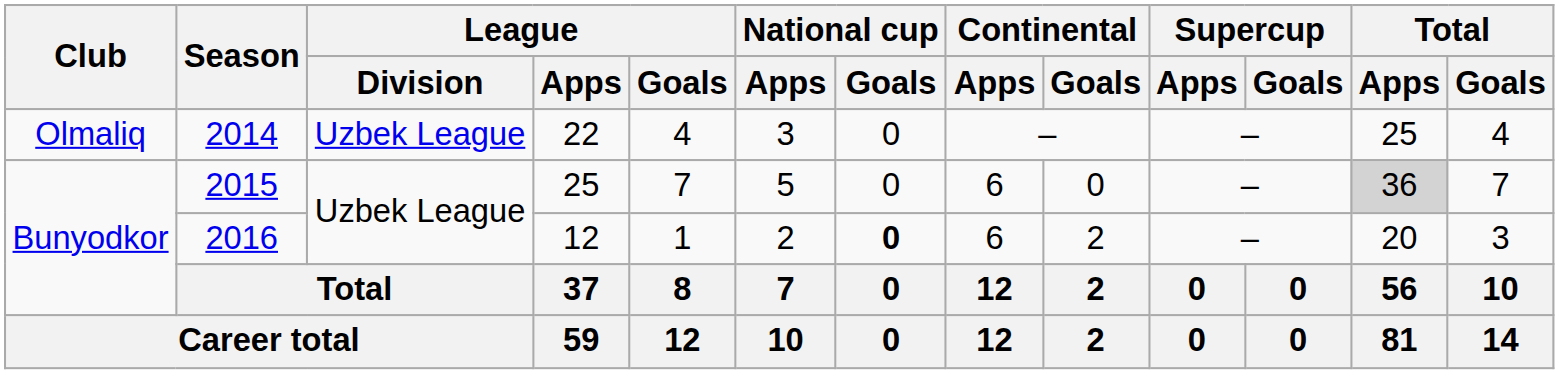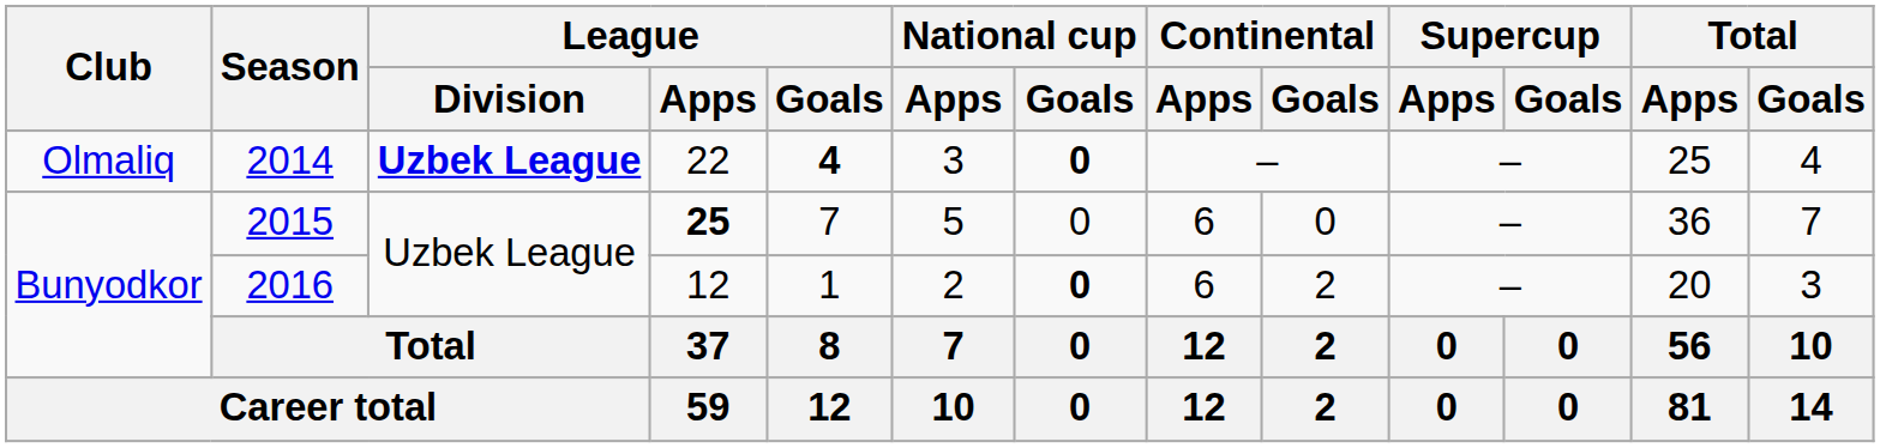2014 | League / Division: normal -> bold
2014 | League / Goals: normal -> bold
2014 | National cup / Goals: normal -> bold
2015 | League / Apps: normal -> bold
2015 | Total / Apps: lightgrey background -> no background
